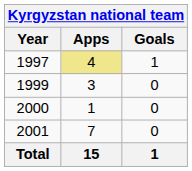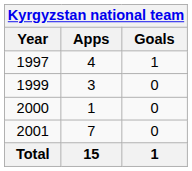1997 | Apps: khaki background -> no background
